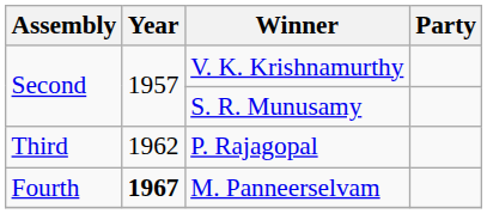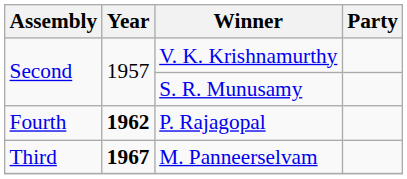P. Rajagopal | Assembly: Third -> Fourth
P. Rajagopal | Year: normal -> bold
M. Panneerselvam | Assembly: Fourth -> Third
